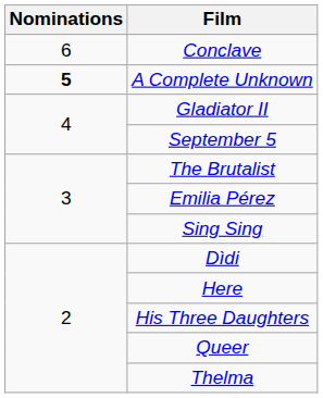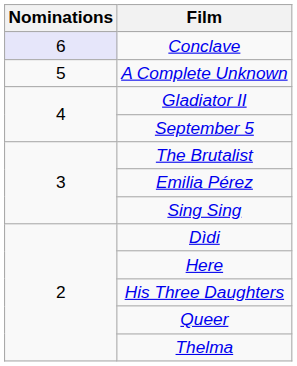Conclave | Nominations: no background -> lavender background
A Complete Unknown | Nominations: bold -> normal
